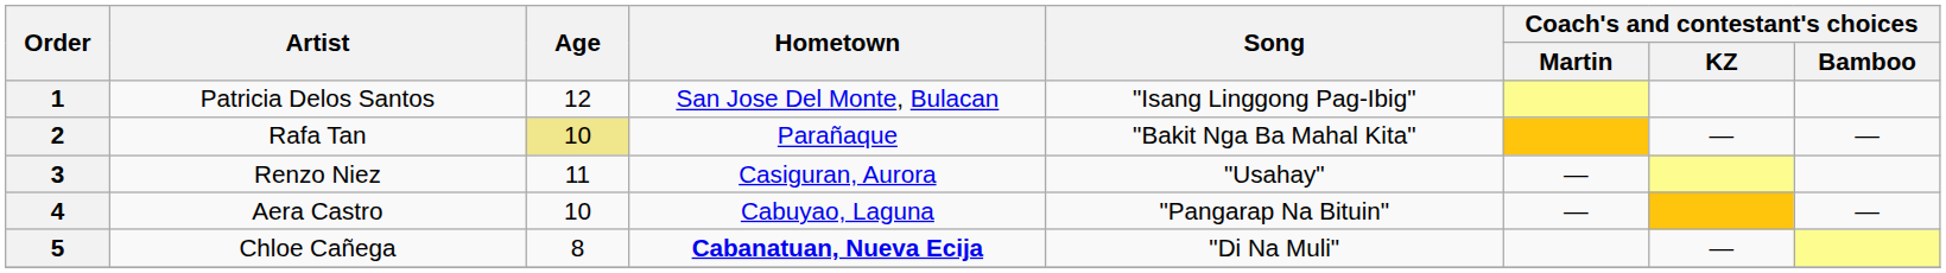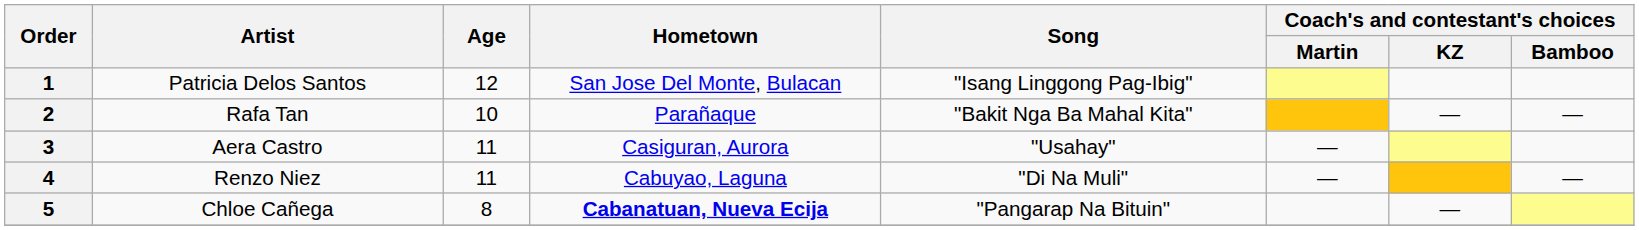2 | Age: khaki background -> no background
3 | Artist: Renzo Niez -> Aera Castro
4 | Artist: Aera Castro -> Renzo Niez
4 | Age: 10 -> 11
4 | Song: "Pangarap Na Bituin" -> "Di Na Muli"
5 | Song: "Di Na Muli" -> "Pangarap Na Bituin"
